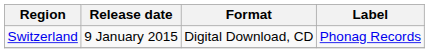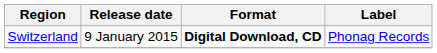Switzerland | Format: normal -> bold
